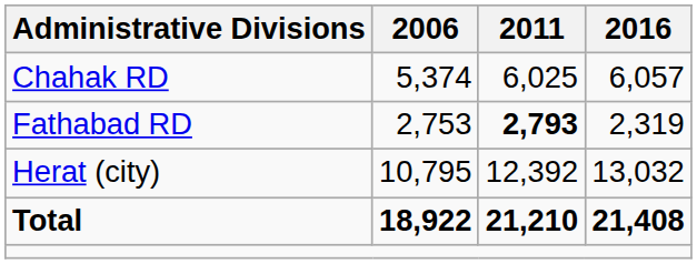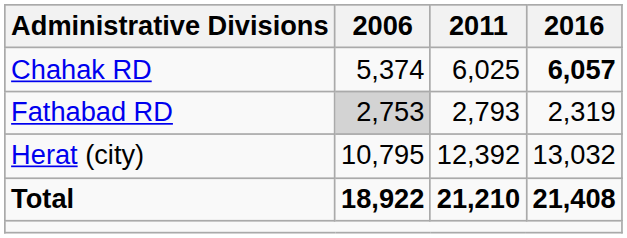Chahak RD | 2016: normal -> bold
Fathabad RD | 2006: no background -> lightgrey background
Fathabad RD | 2011: bold -> normal
